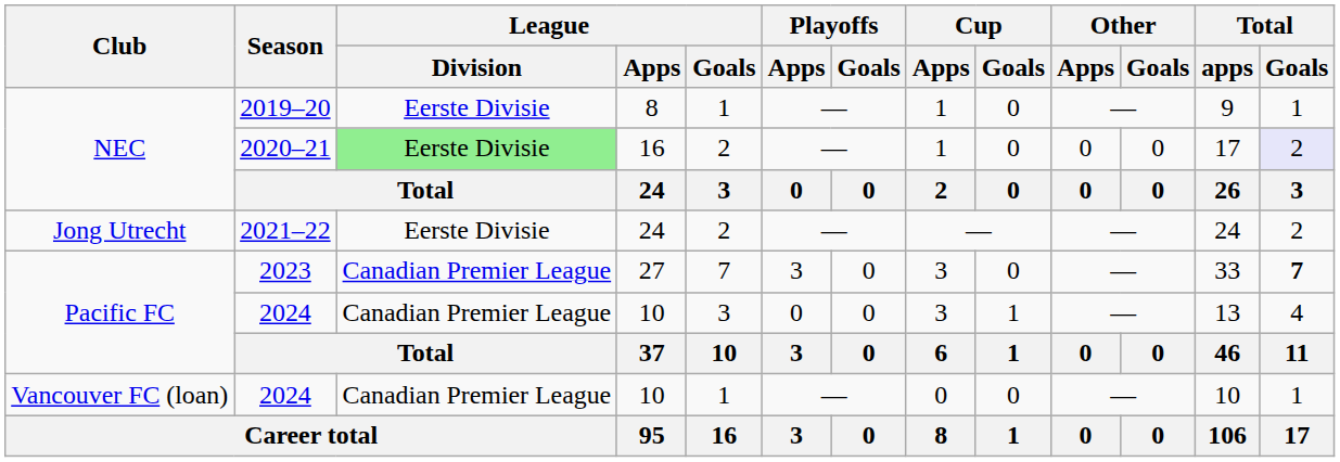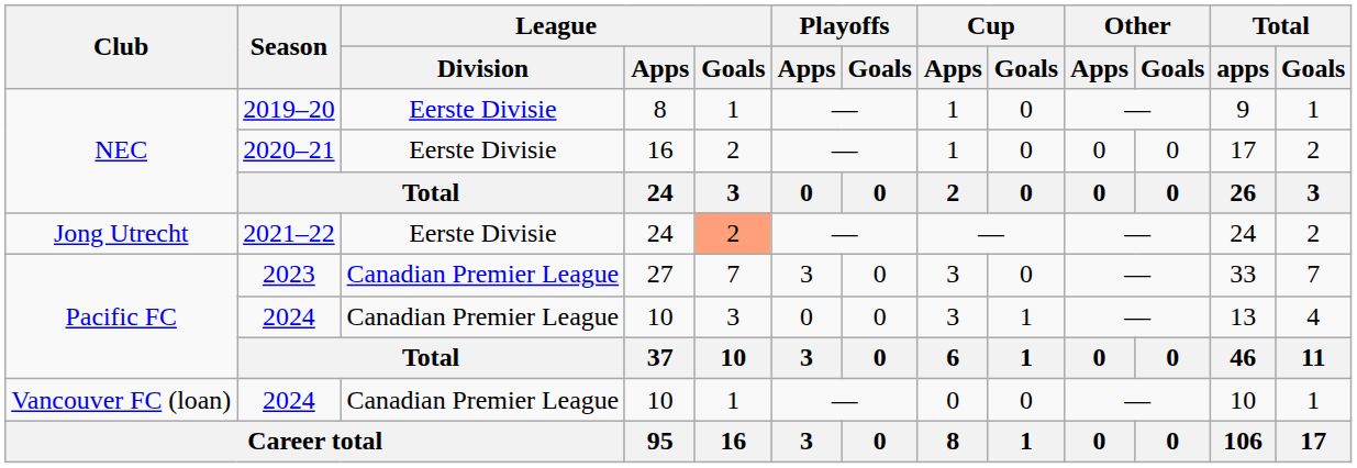2020–21 | League / Division: lightgreen background -> no background
2020–21 | Total / Goals: lavender background -> no background
2021–22 | League / Goals: no background -> lightsalmon background
2023 | Total / Goals: bold -> normal
